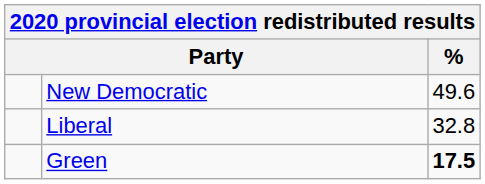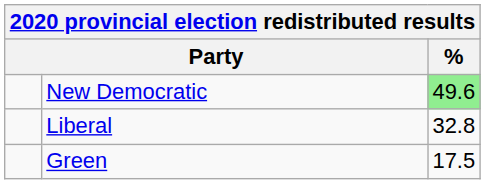New Democratic | %: no background -> lightgreen background
Green | %: bold -> normal
